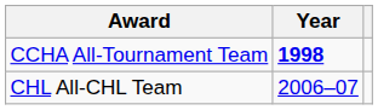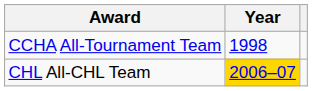row 2 | Year: bold -> normal
row 3 | Year: no background -> gold background
